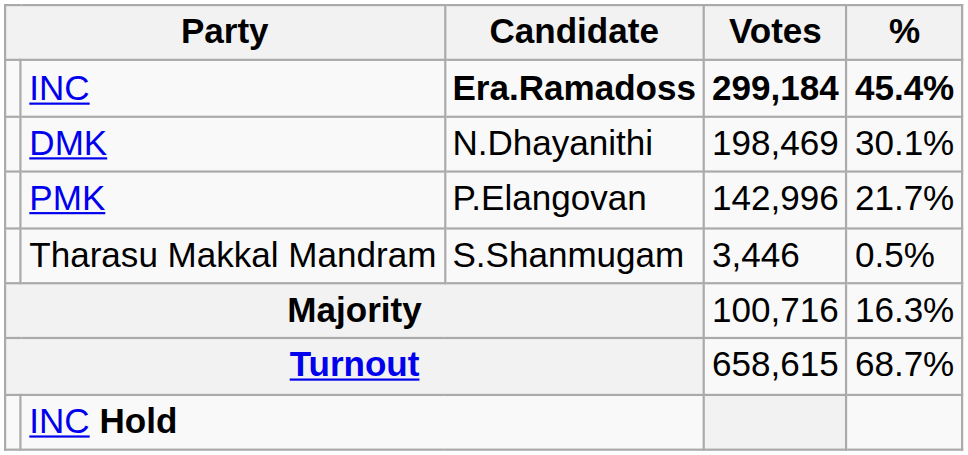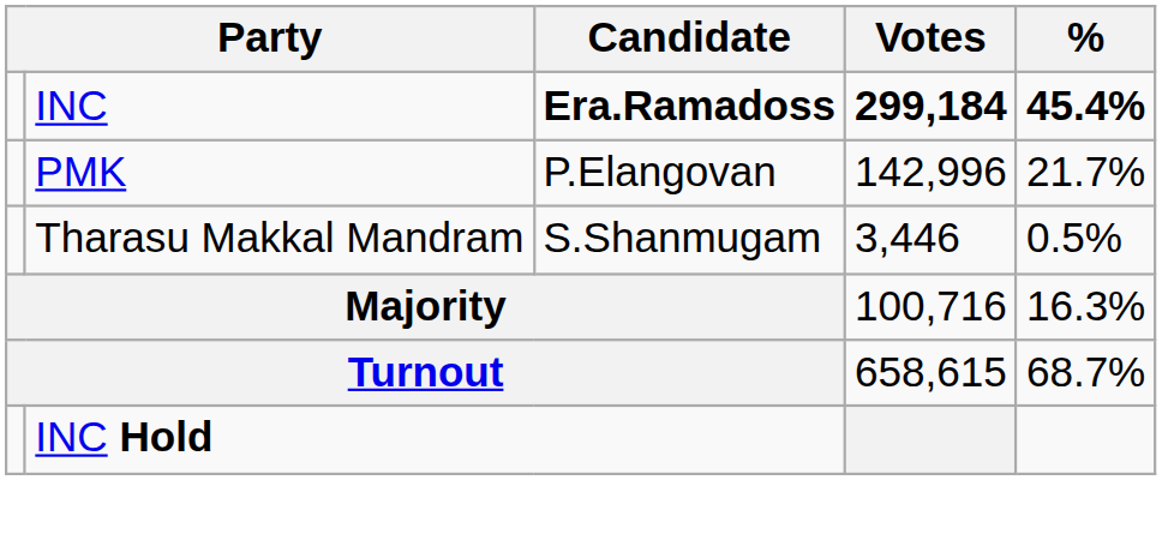- row: DMK | N.Dhayanithi | 198,469 | 30.1%
